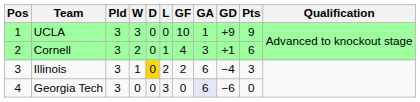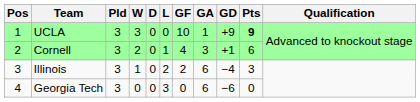UCLA | Pts: normal -> bold
Illinois | D: gold background -> no background
Georgia Tech | GA: lavender background -> no background
